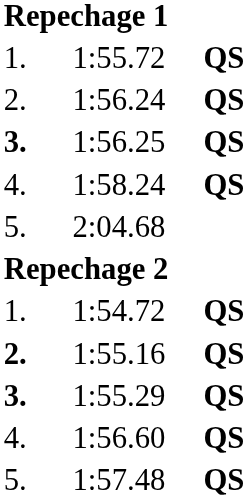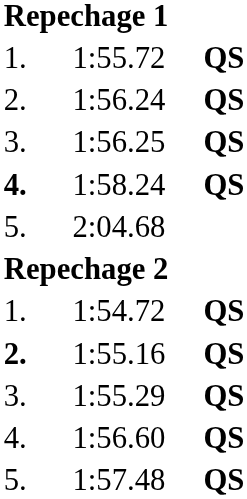1:56.25 | column 1: bold -> normal
1:58.24 | column 1: normal -> bold
1:55.29 | column 1: bold -> normal
